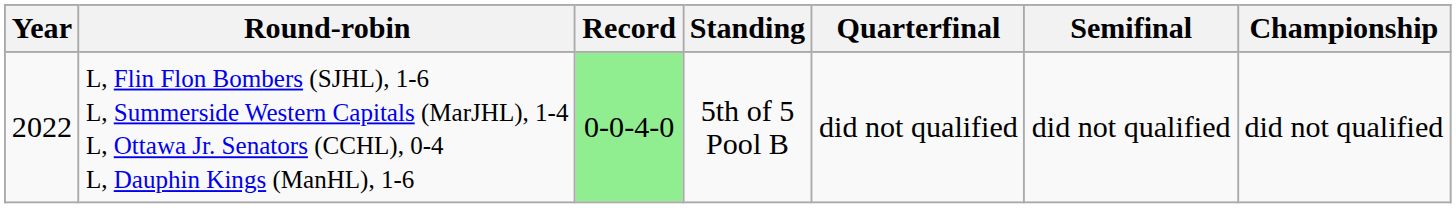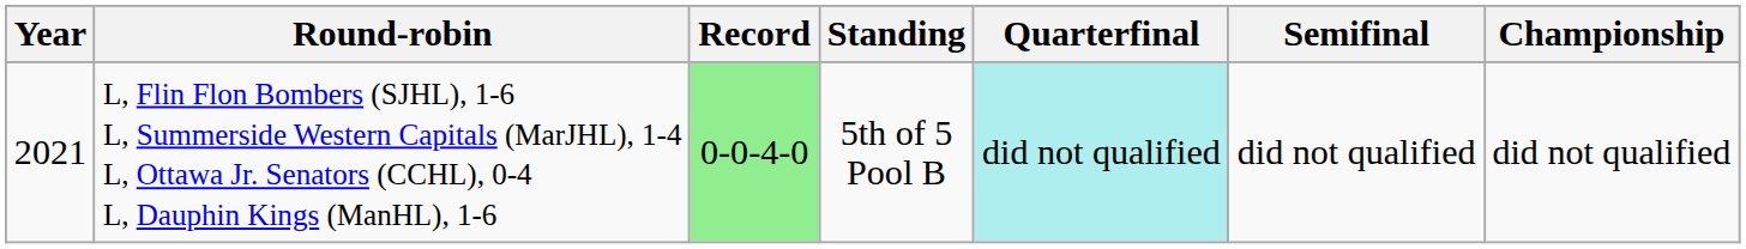row 2 | Year: 2022 -> 2021
row 2 | Quarterfinal: no background -> paleturquoise background
